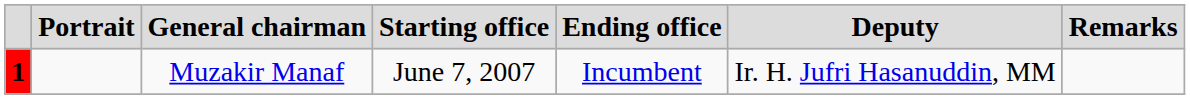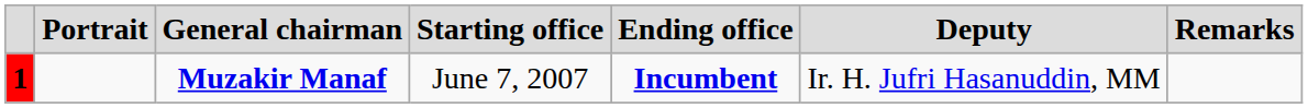1 | General chairman: normal -> bold
1 | Ending office: normal -> bold
